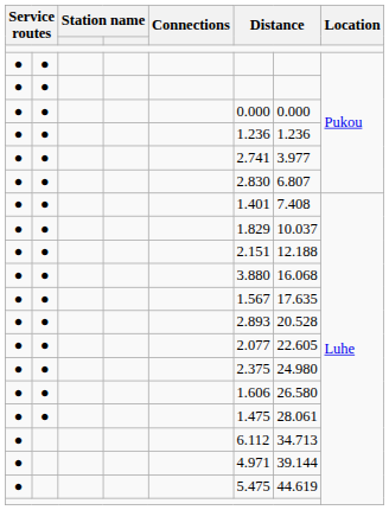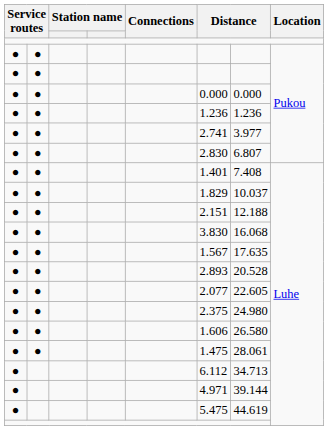row 13 | column 6: 3.880 -> 3.830
